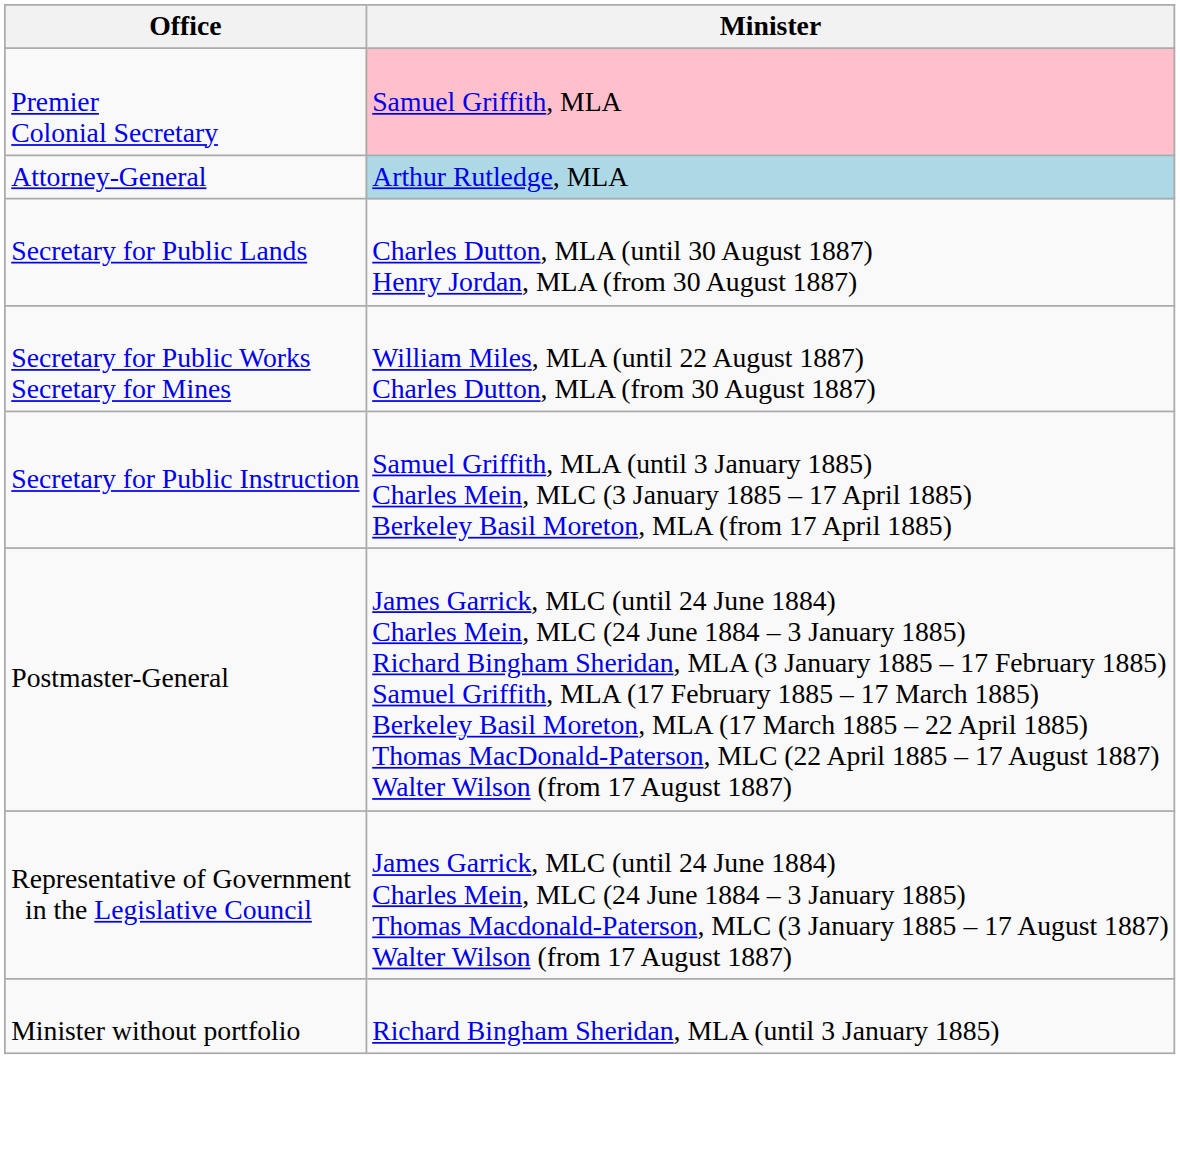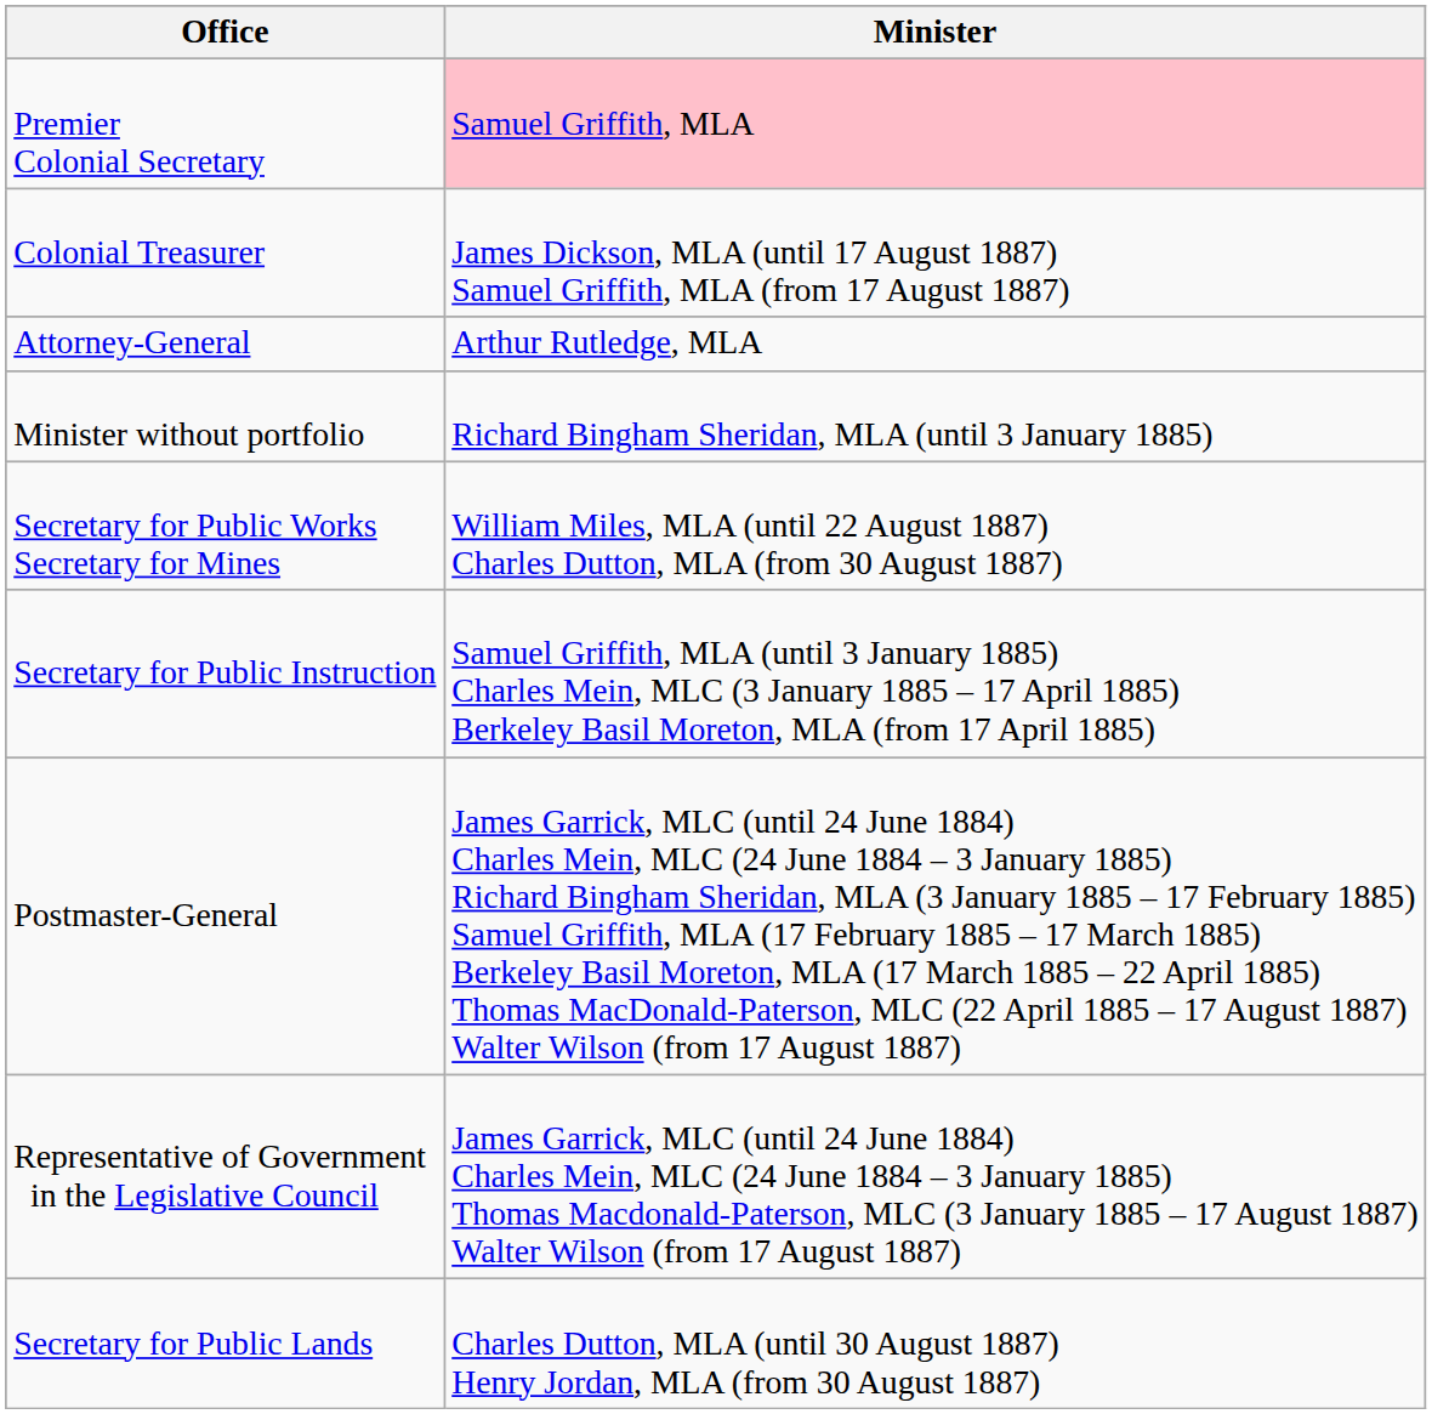+ row: Colonial Treasurer | James Dickson, MLA (until 17 August 1887) Samuel Griffith, MLA (from 17 August 1887)
Attorney-General | Minister: lightblue background -> no background
rows swapped: Secretary for Public Lands <-> Minister without portfolio
